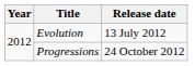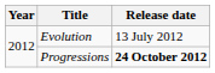Progressions | Release date: normal -> bold
